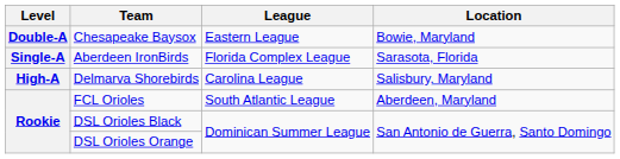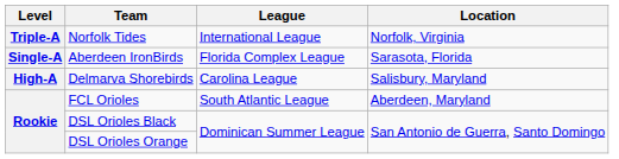+ row: Triple-A | Norfolk Tides | International League | Norfolk, Virginia
- row: Double-A | Chesapeake Baysox | Eastern League | Bowie, Maryland
